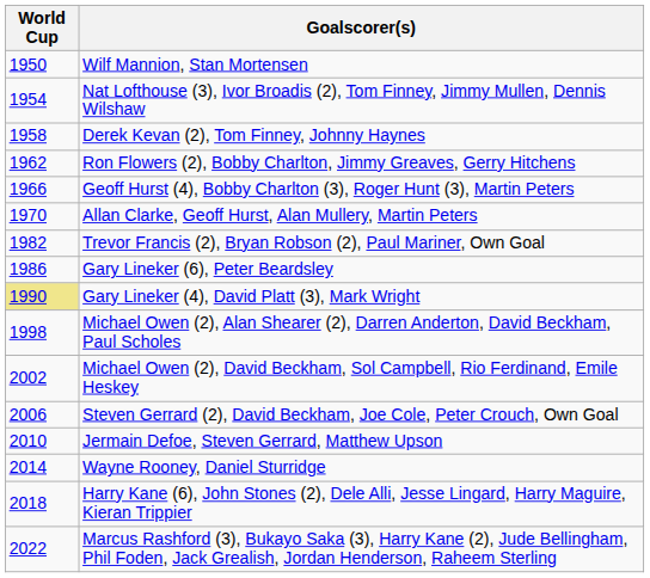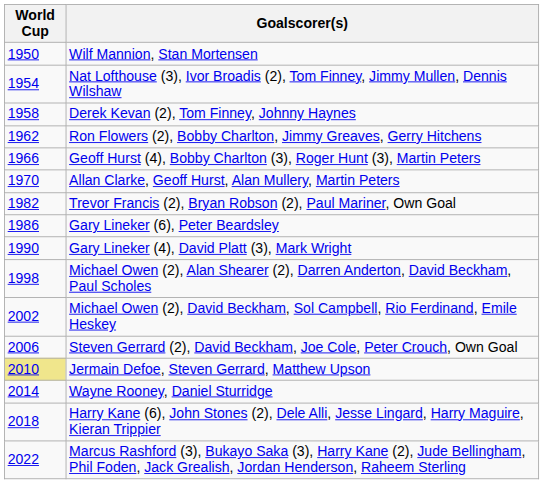Gary Lineker (4), David Platt (3), Mark Wright | World Cup: khaki background -> no background
Jermain Defoe, Steven Gerrard, Matthew Upson | World Cup: no background -> khaki background
